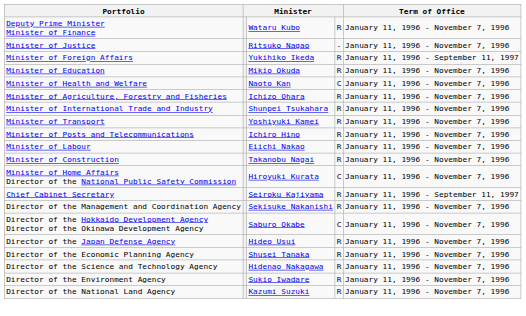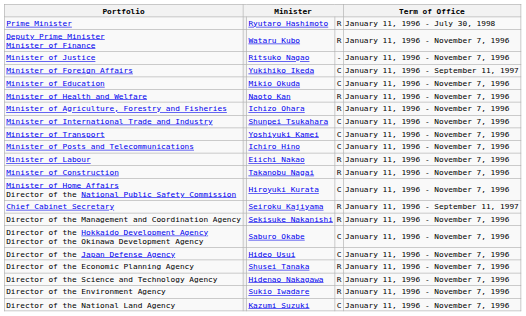+ row: Prime Minister | Ryutaro Hashimoto | R | January 11, 1996 - July 30, 1998
Minister of Foreign Affairs | column 4: R -> C
Minister of Education | column 4: R -> C
Minister of Health and Welfare | column 4: C -> R
Minister of International Trade and Industry | column 4: R -> C
Minister of Transport | column 4: R -> C
Minister of Posts and Telecommunications | column 4: R -> C
Director of the Japan Defense Agency | column 4: R -> C
Director of the National Land Agency | column 4: R -> C
